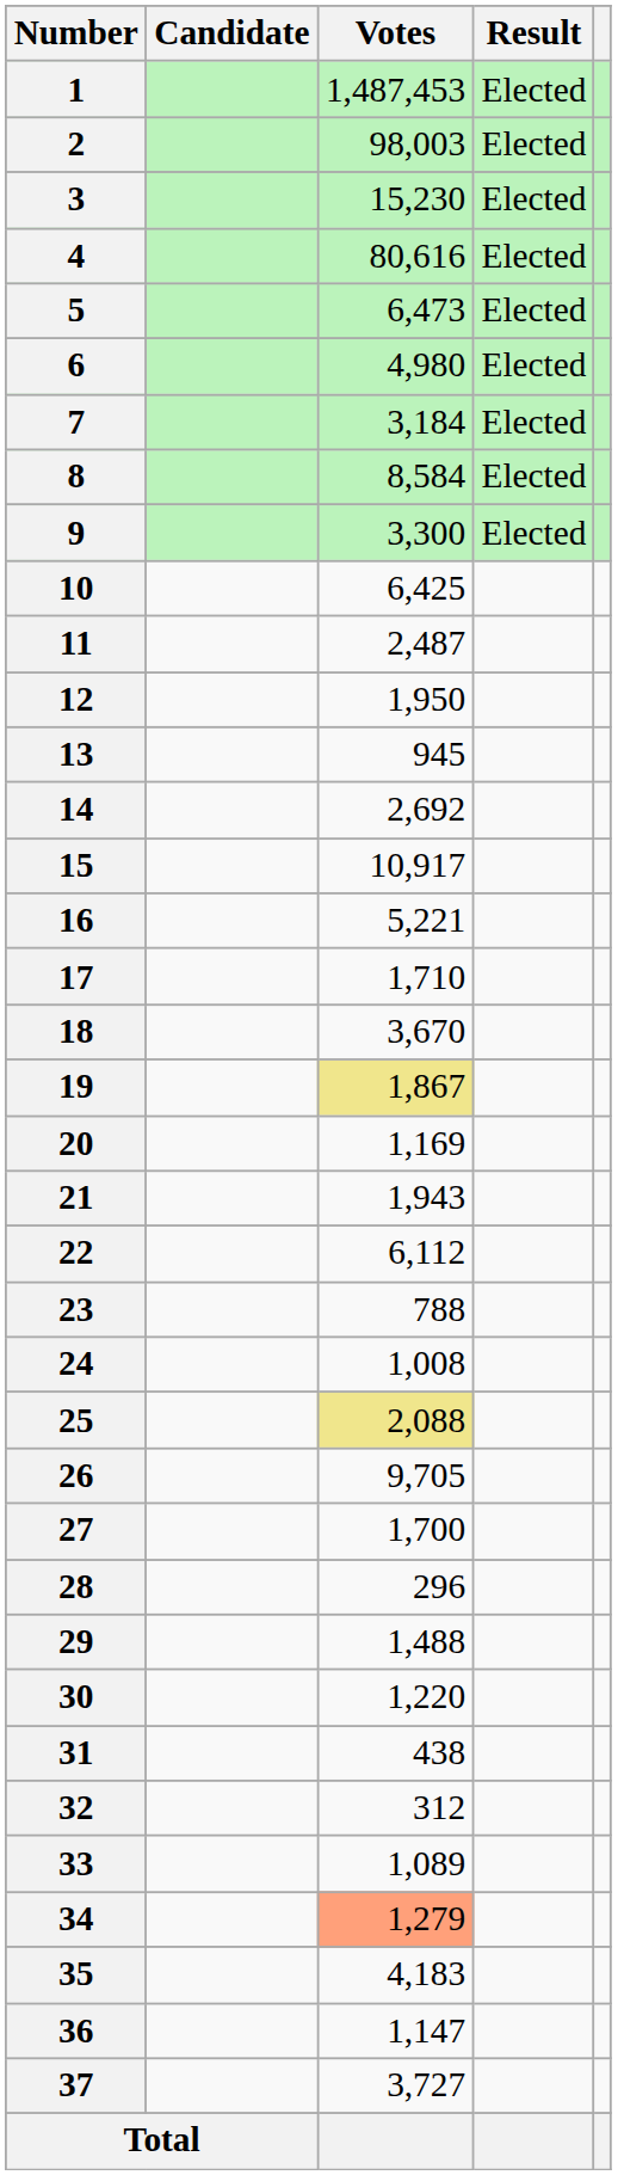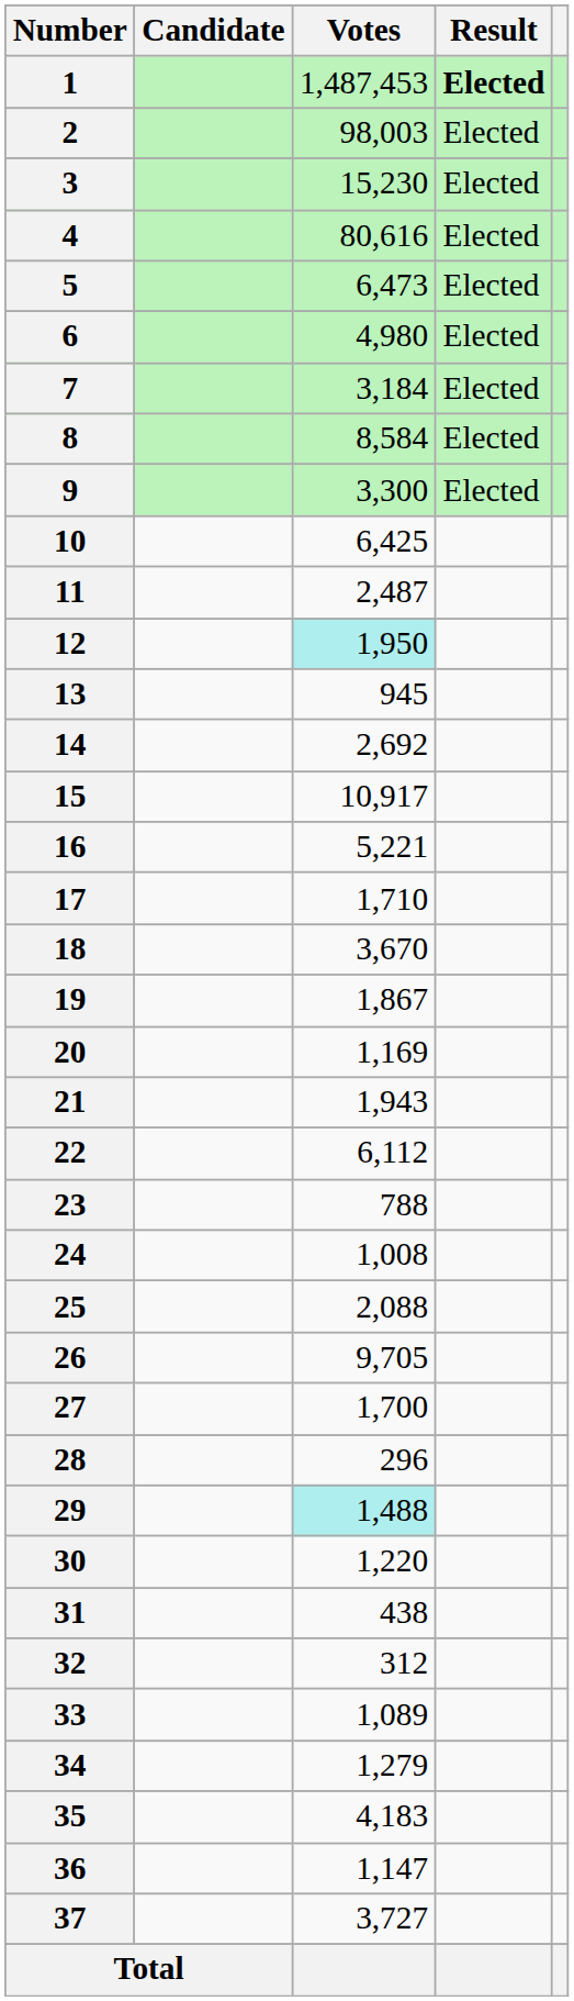1 | Result: normal -> bold
12 | Votes: no background -> paleturquoise background
19 | Votes: khaki background -> no background
25 | Votes: khaki background -> no background
29 | Votes: no background -> paleturquoise background
34 | Votes: lightsalmon background -> no background
